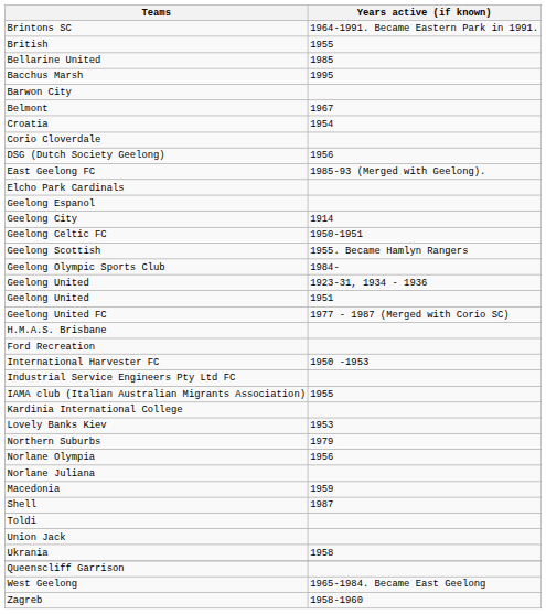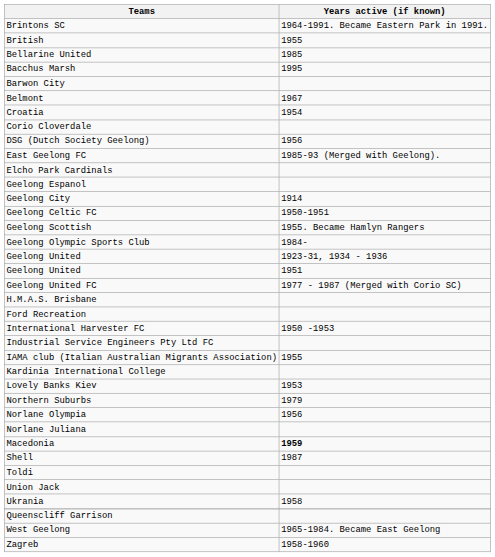row 31 | Years active (if known): normal -> bold
